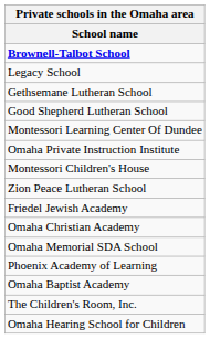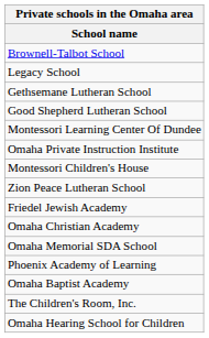Brownell-Talbot School | School name: bold -> normal
